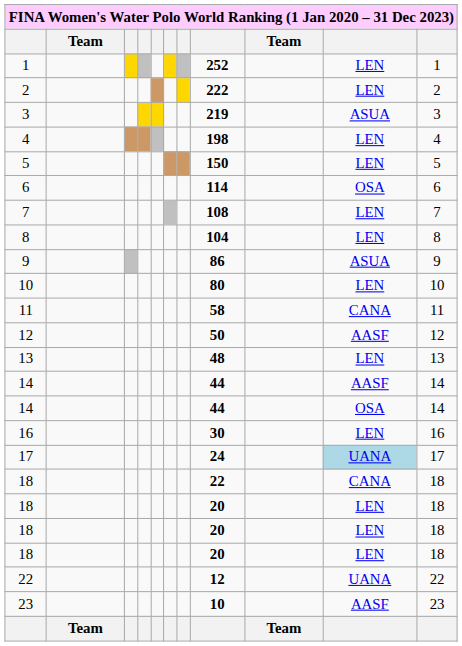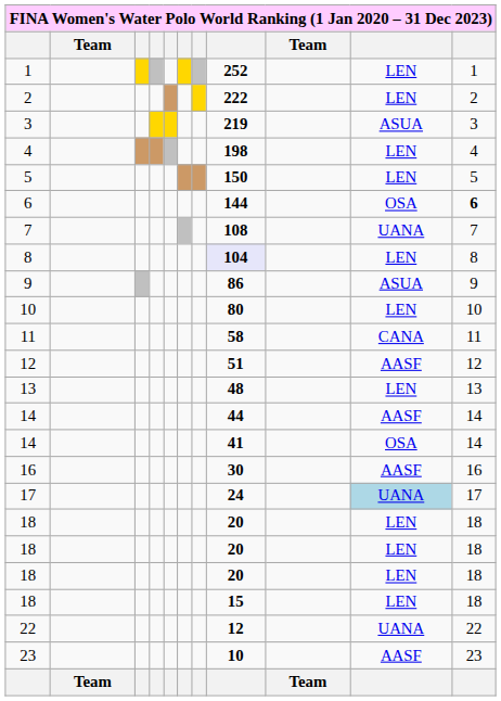row 8 | column 8: 114 -> 144
row 8 | column 11: normal -> bold
row 9 | column 10: LEN -> UANA
row 10 | column 8: no background -> lavender background
row 14 | column 8: 50 -> 51
row 17 | column 8: 44 -> 41
row 18 | column 10: LEN -> AASF
row 20 | column 8: 22 -> 20
row 20 | column 10: CANA -> LEN
row 23 | column 8: 20 -> 15
